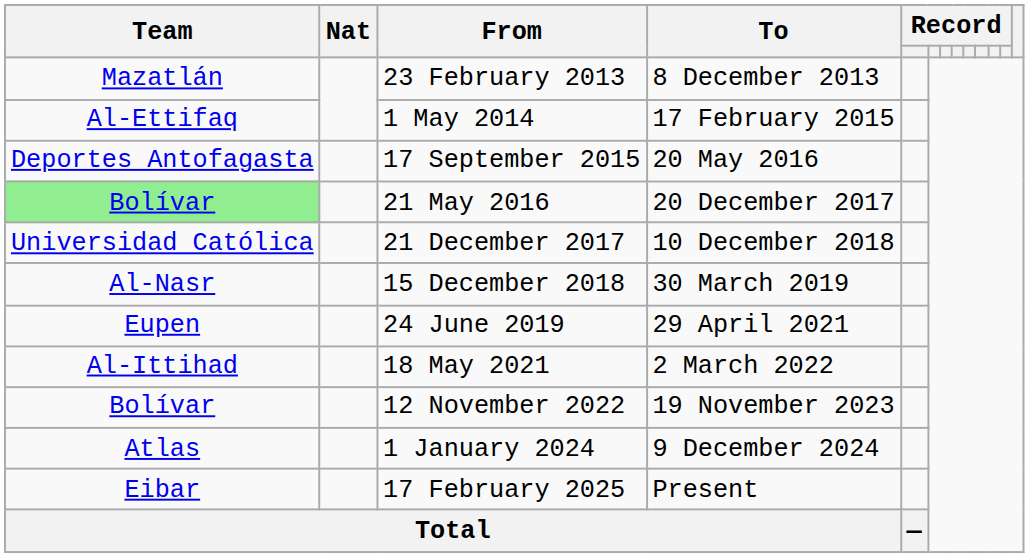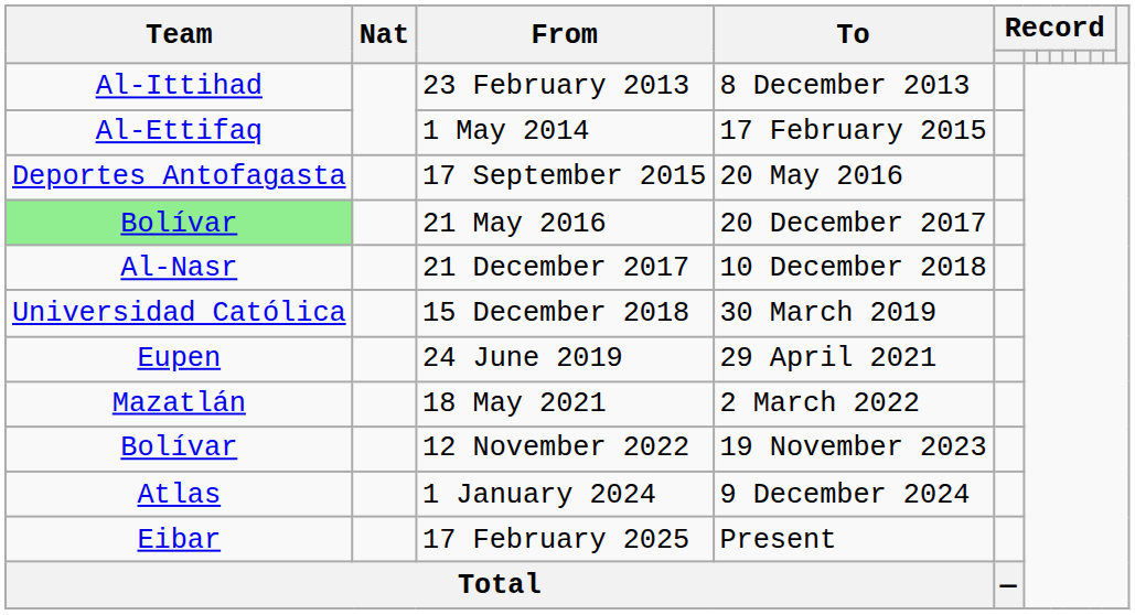23 February 2013 | Team: Mazatlán -> Al-Ittihad
21 December 2017 | Team: Universidad Católica -> Al-Nasr
15 December 2018 | Team: Al-Nasr -> Universidad Católica
18 May 2021 | Team: Al-Ittihad -> Mazatlán
